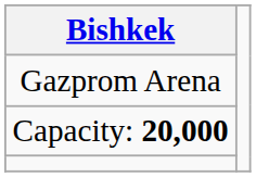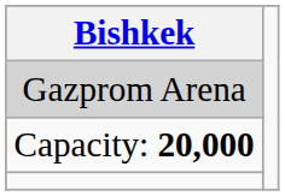Gazprom Arena | Bishkek: no background -> lightgrey background
